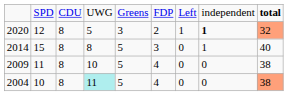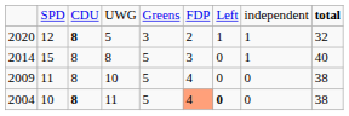2020 | column 3: normal -> bold
2020 | column 8: bold -> normal
2020 | column 9: lightsalmon background -> no background
2004 | column 3: normal -> bold
2004 | column 4: paleturquoise background -> no background
2004 | column 6: no background -> lightsalmon background
2004 | column 7: normal -> bold
2004 | column 9: lightsalmon background -> no background
